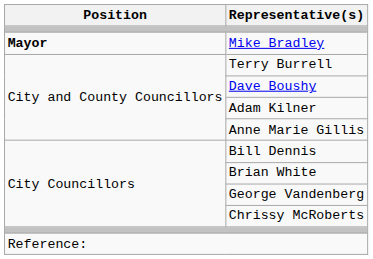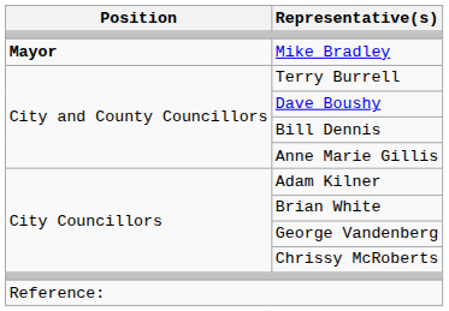row 6 | Representative(s): Adam Kilner -> Bill Dennis
row 8 | Representative(s): Bill Dennis -> Adam Kilner
